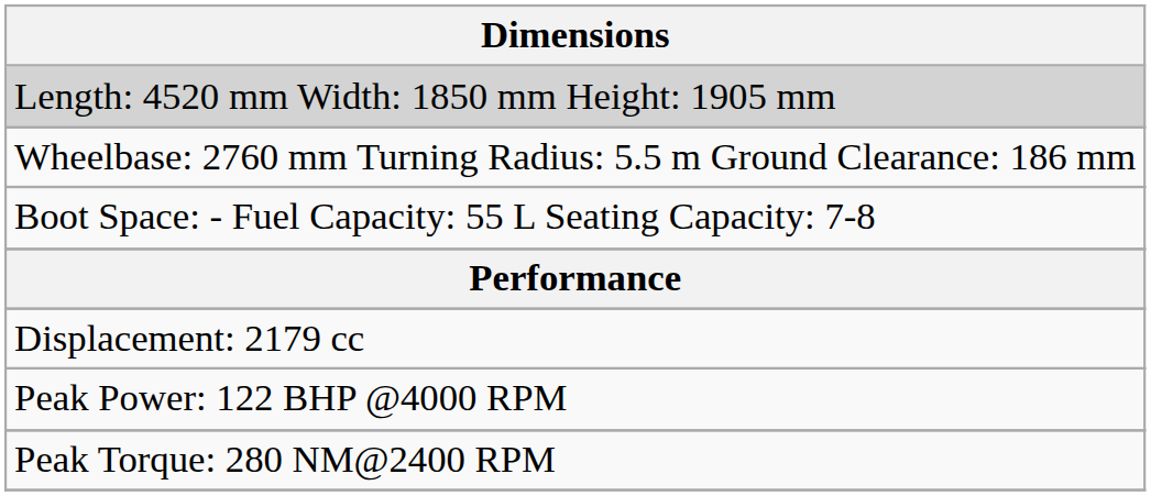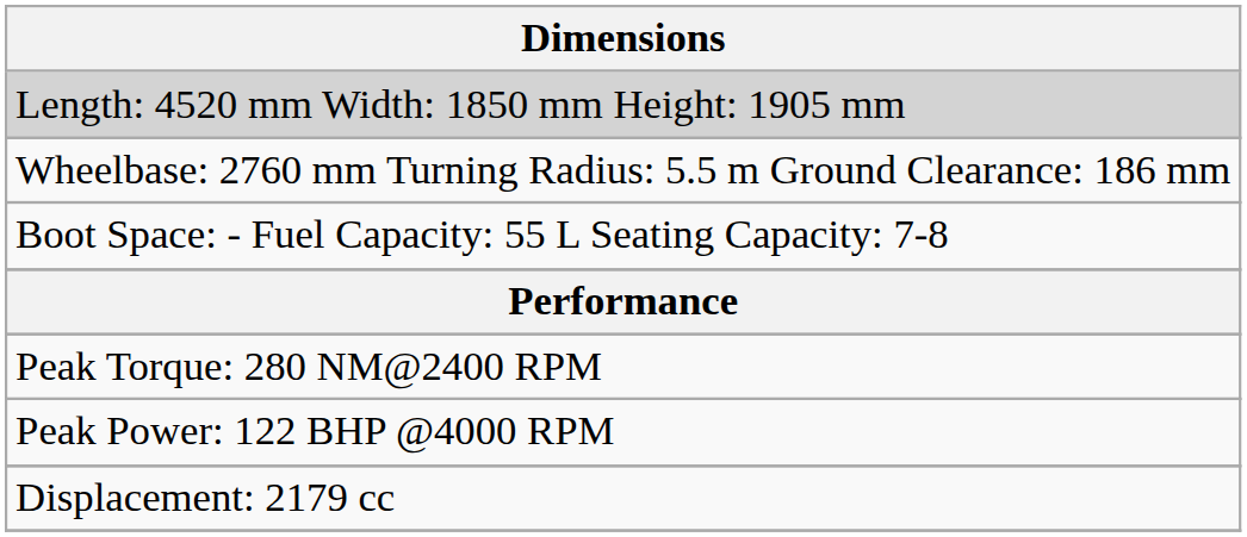row 6 | column 1: Displacement: 2179 cc -> Peak Torque: 280 NM@2400 RPM
row 8 | column 1: Peak Torque: 280 NM@2400 RPM -> Displacement: 2179 cc
